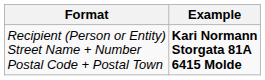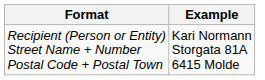row 2 | Example: bold -> normal
